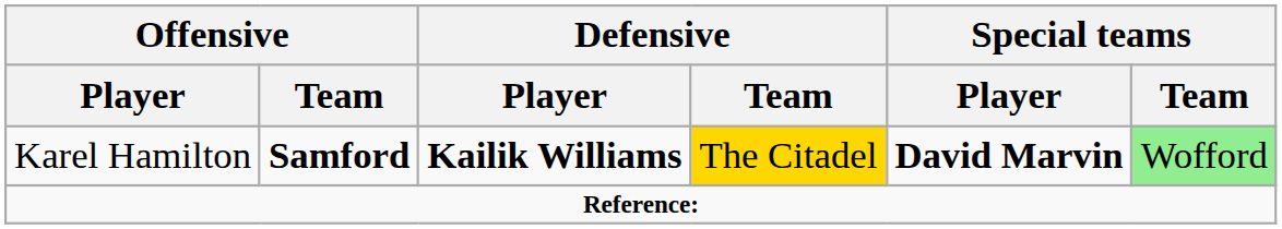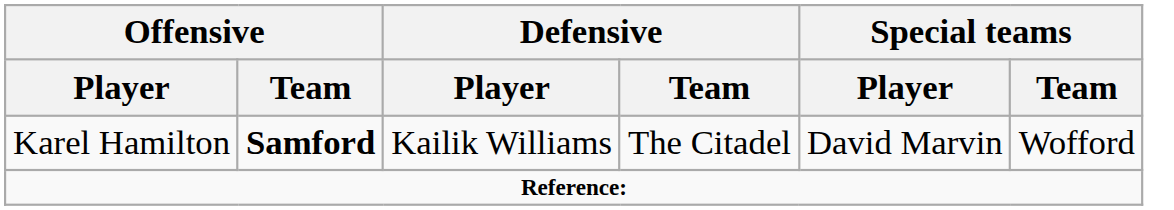Karel Hamilton | Defensive / Player: bold -> normal
Karel Hamilton | Defensive / Team: gold background -> no background
Karel Hamilton | Special teams / Player: bold -> normal
Karel Hamilton | Special teams / Team: lightgreen background -> no background
